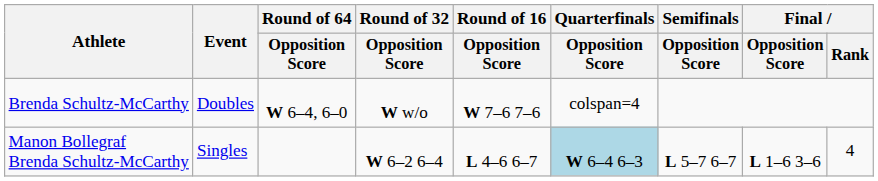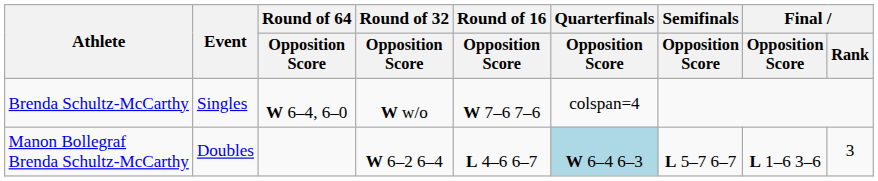Brenda Schultz-McCarthy | Event: Doubles -> Singles
Manon Bollegraf Brenda Schultz-McCarthy | Event: Singles -> Doubles
Manon Bollegraf Brenda Schultz-McCarthy | Final / Rank: 4 -> 3
